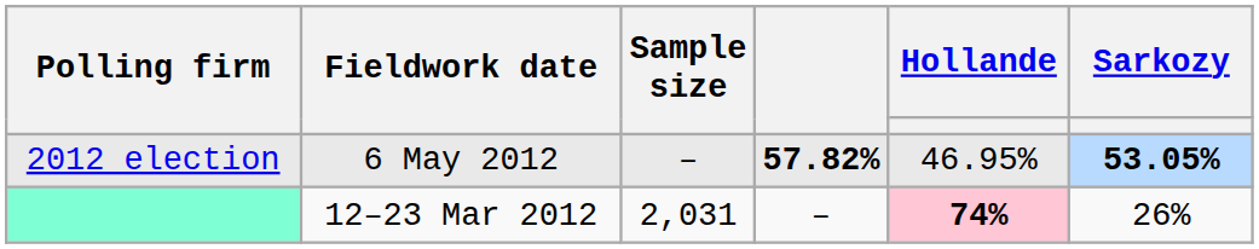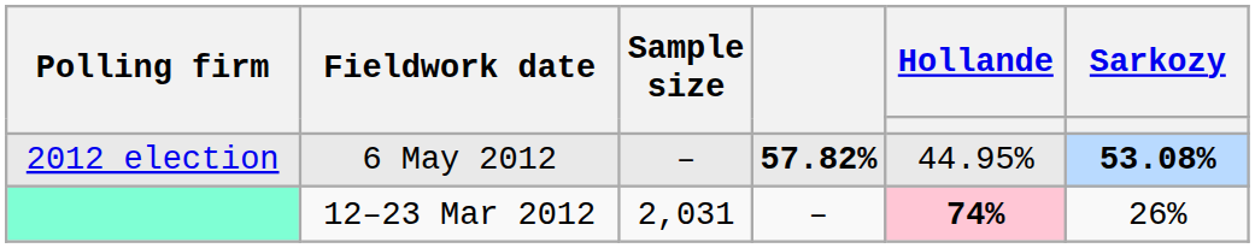2012 election | Hollande: 46.95% -> 44.95%
2012 election | Sarkozy: 53.05% -> 53.08%
